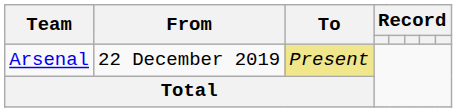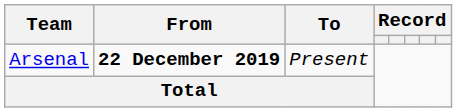Arsenal | From: normal -> bold
Arsenal | To: khaki background -> no background
